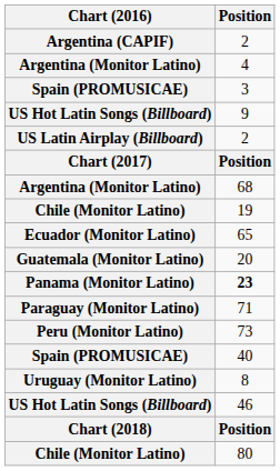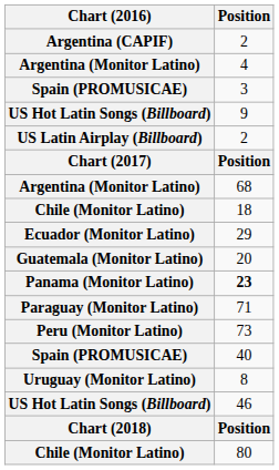row 9 | Position: 19 -> 18
row 10 | Position: 65 -> 29
